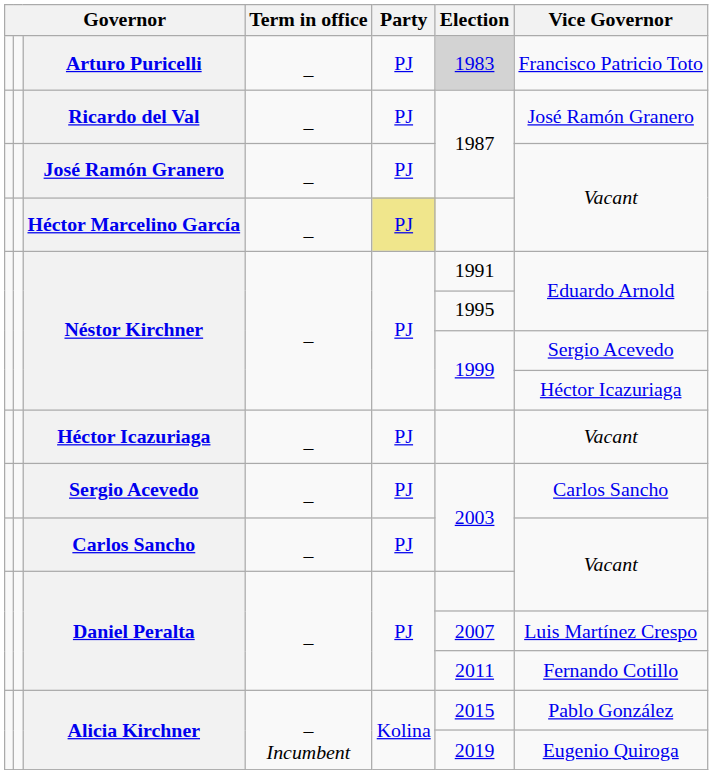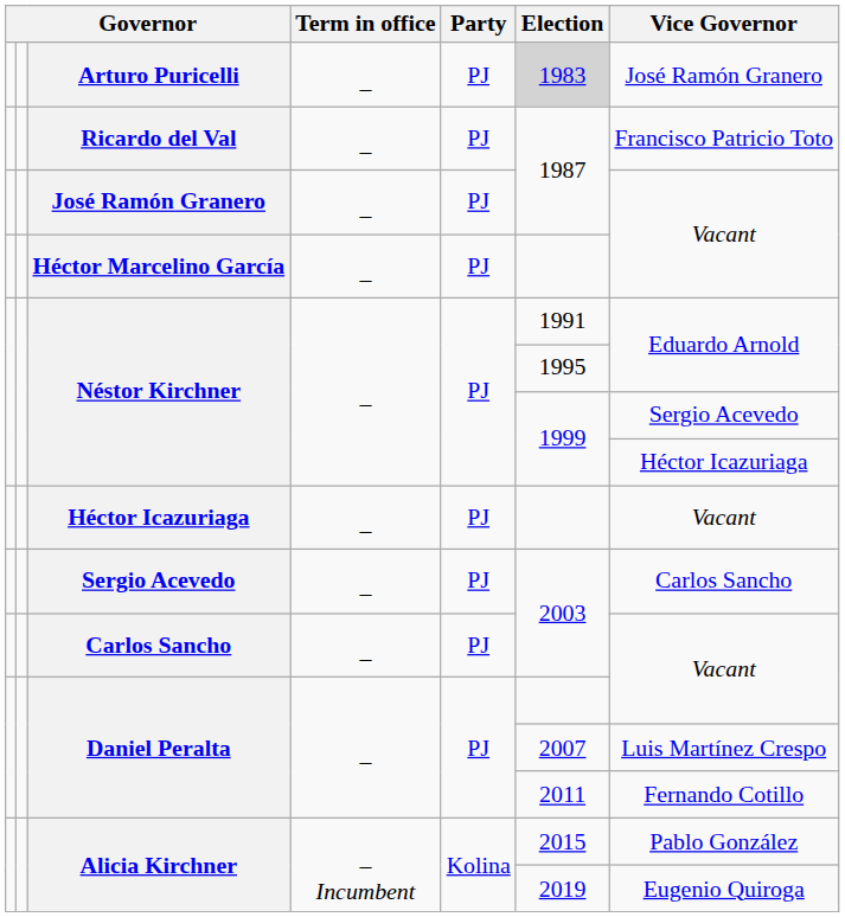Arturo Puricelli | Vice Governor: Francisco Patricio Toto -> José Ramón Granero
Ricardo del Val | Vice Governor: José Ramón Granero -> Francisco Patricio Toto
Héctor Marcelino García | Party: khaki background -> no background
